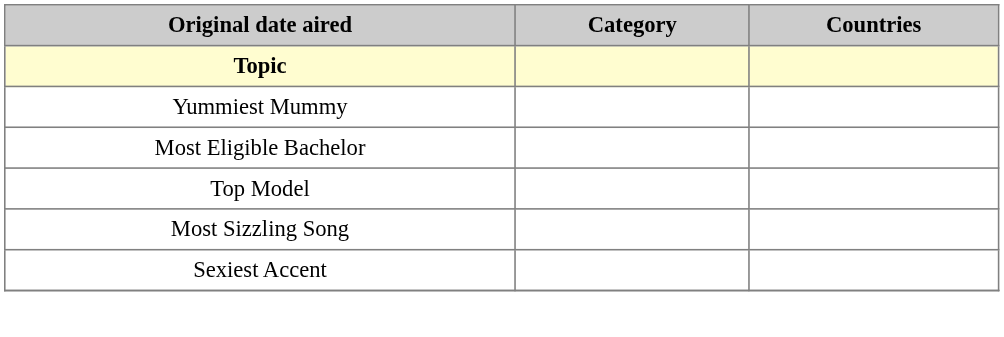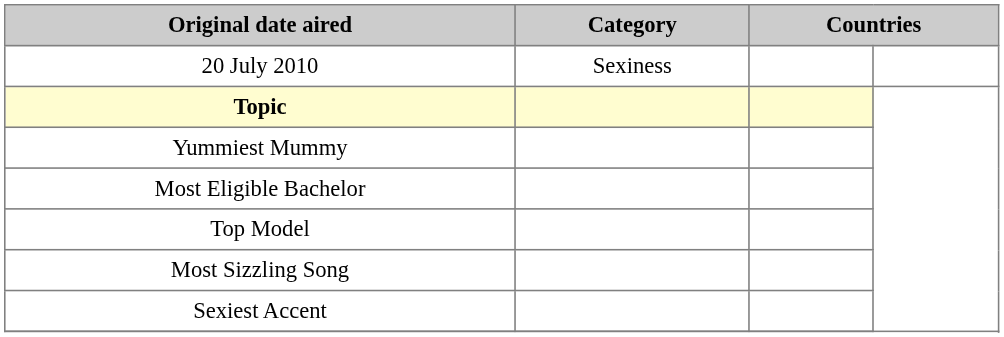+ row: 20 July 2010 | Sexiness
